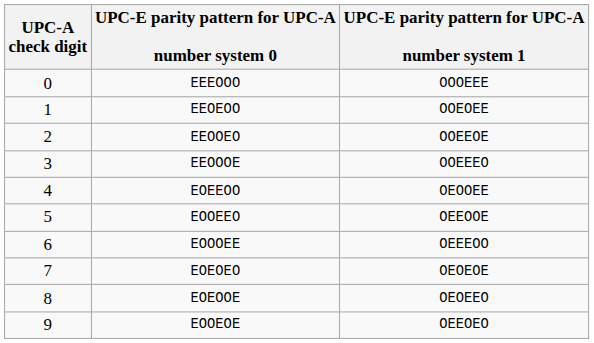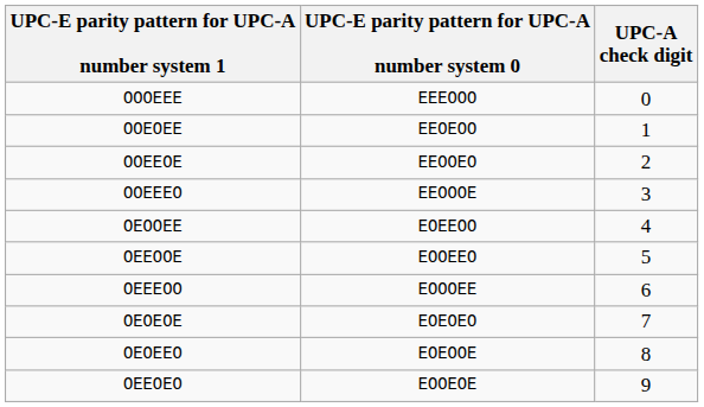columns swapped: UPC-A check digit <-> UPC-E parity pattern for UPC-A number system 1
